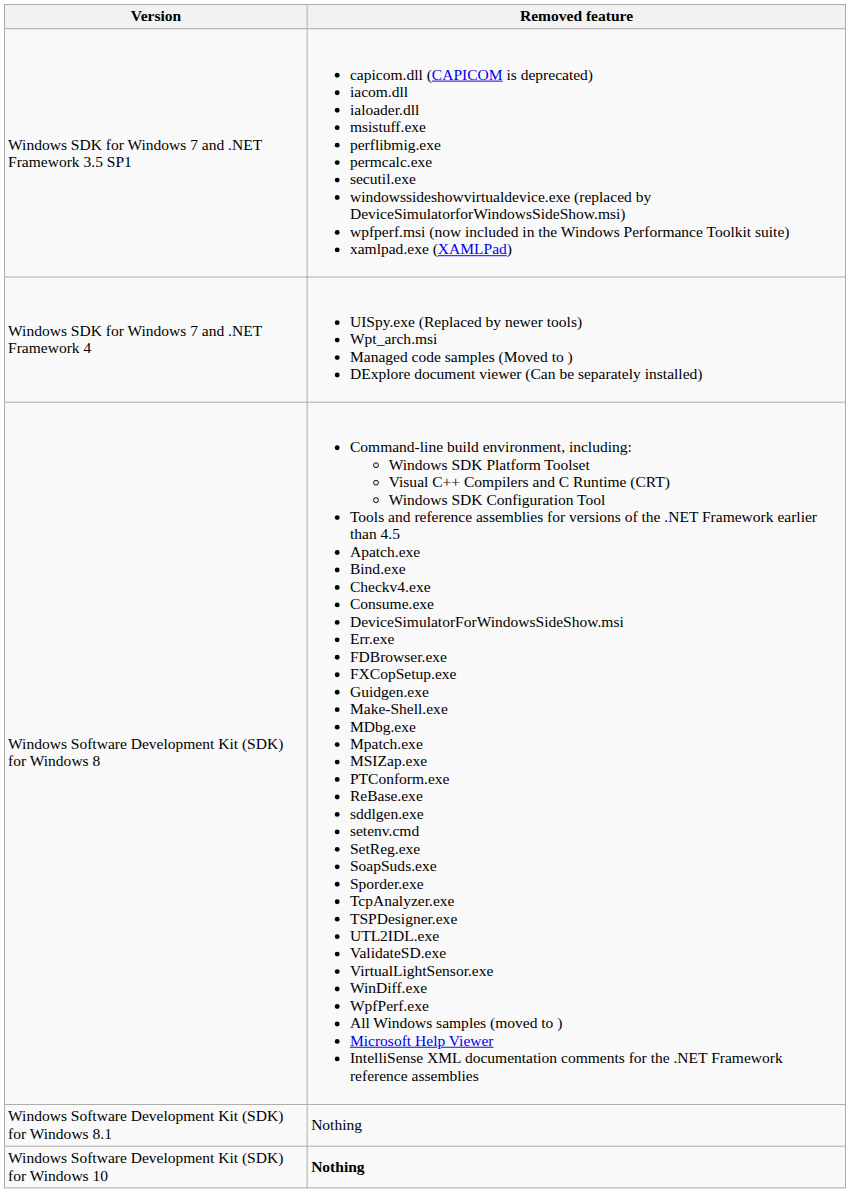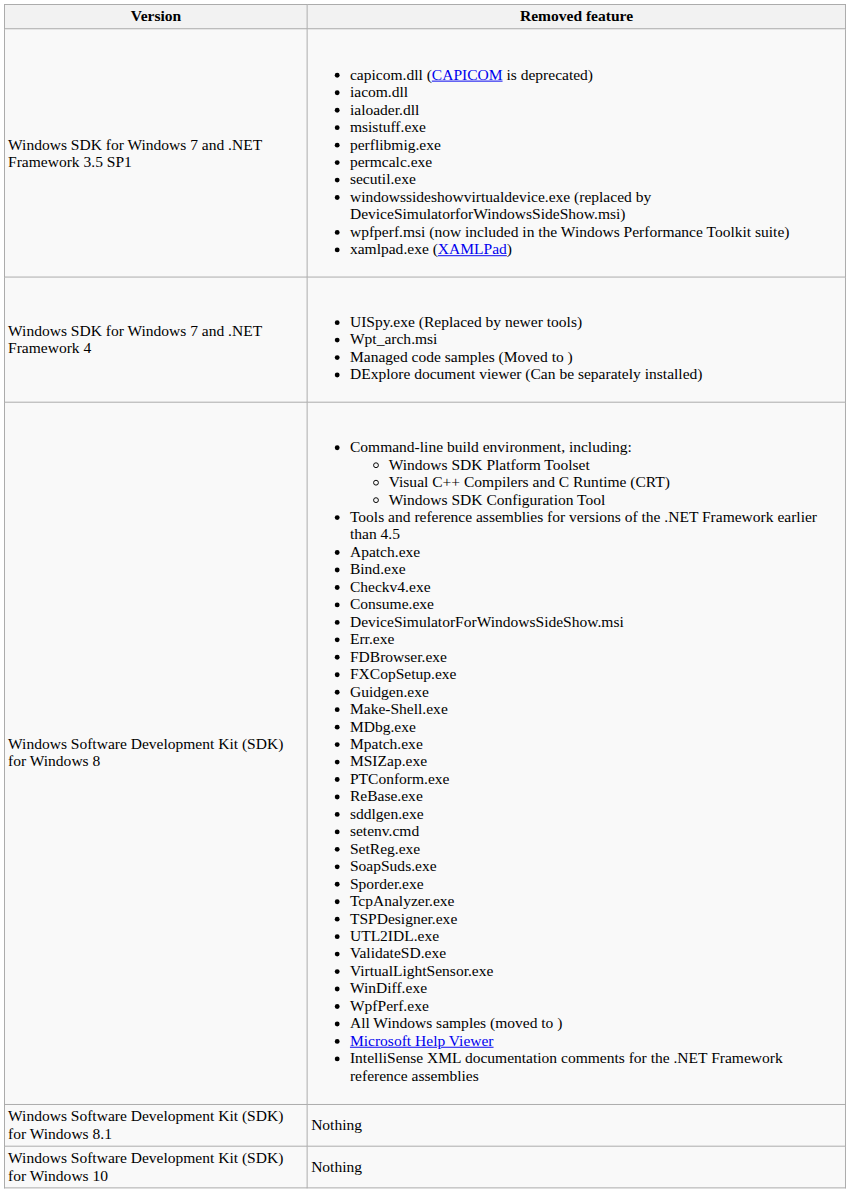Windows Software Development Kit (SDK) for Windows 10 | Removed feature: bold -> normal
